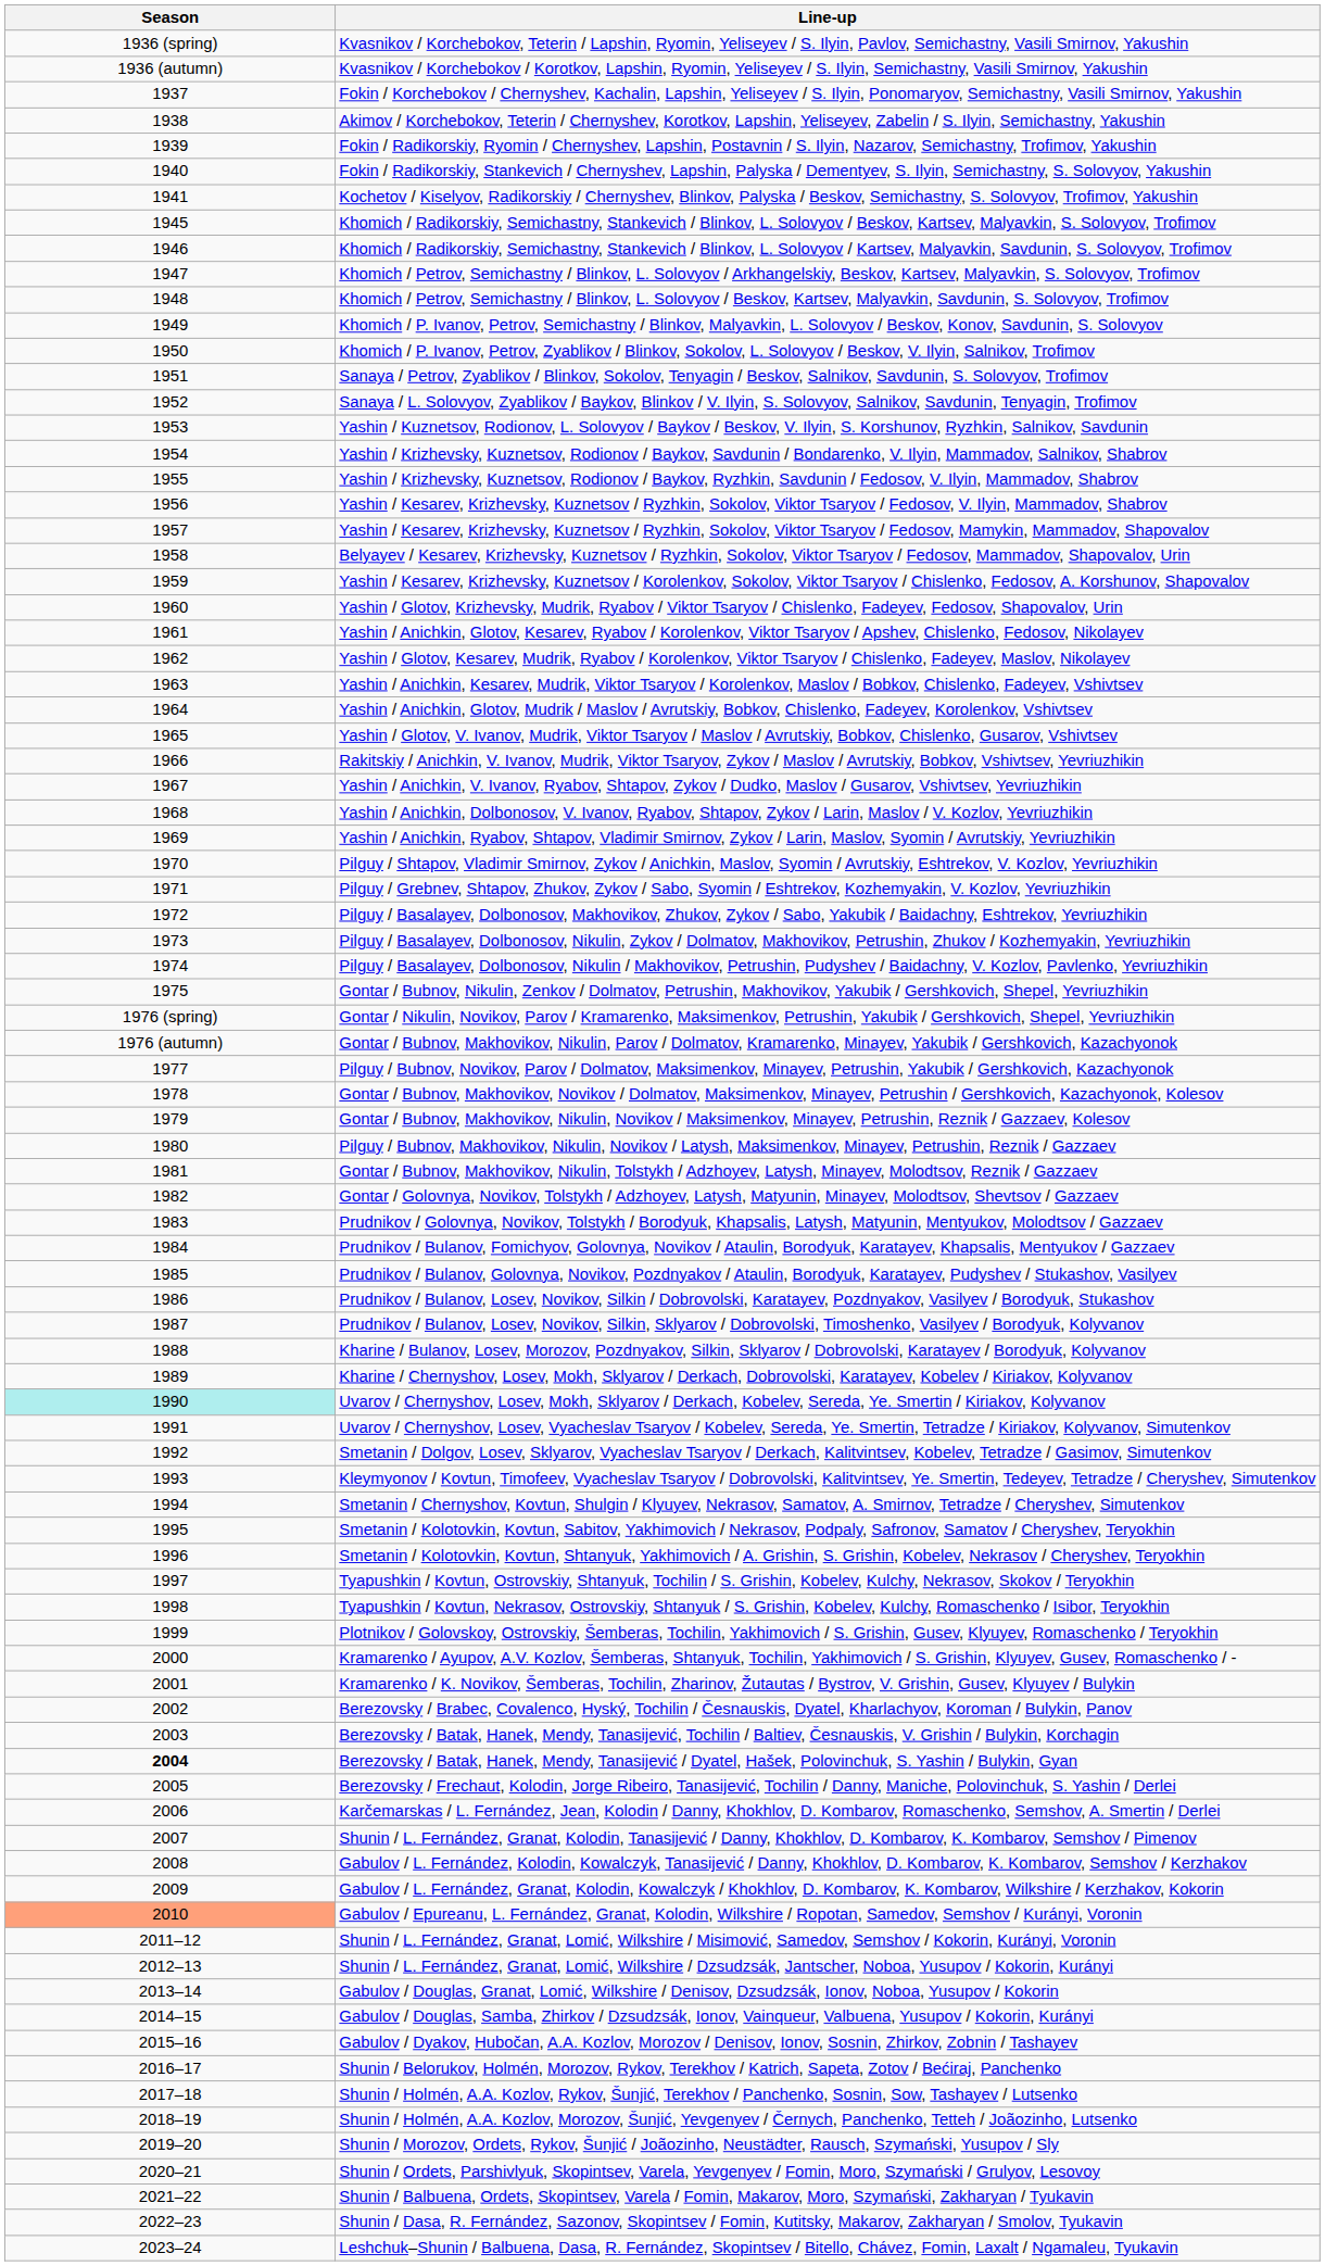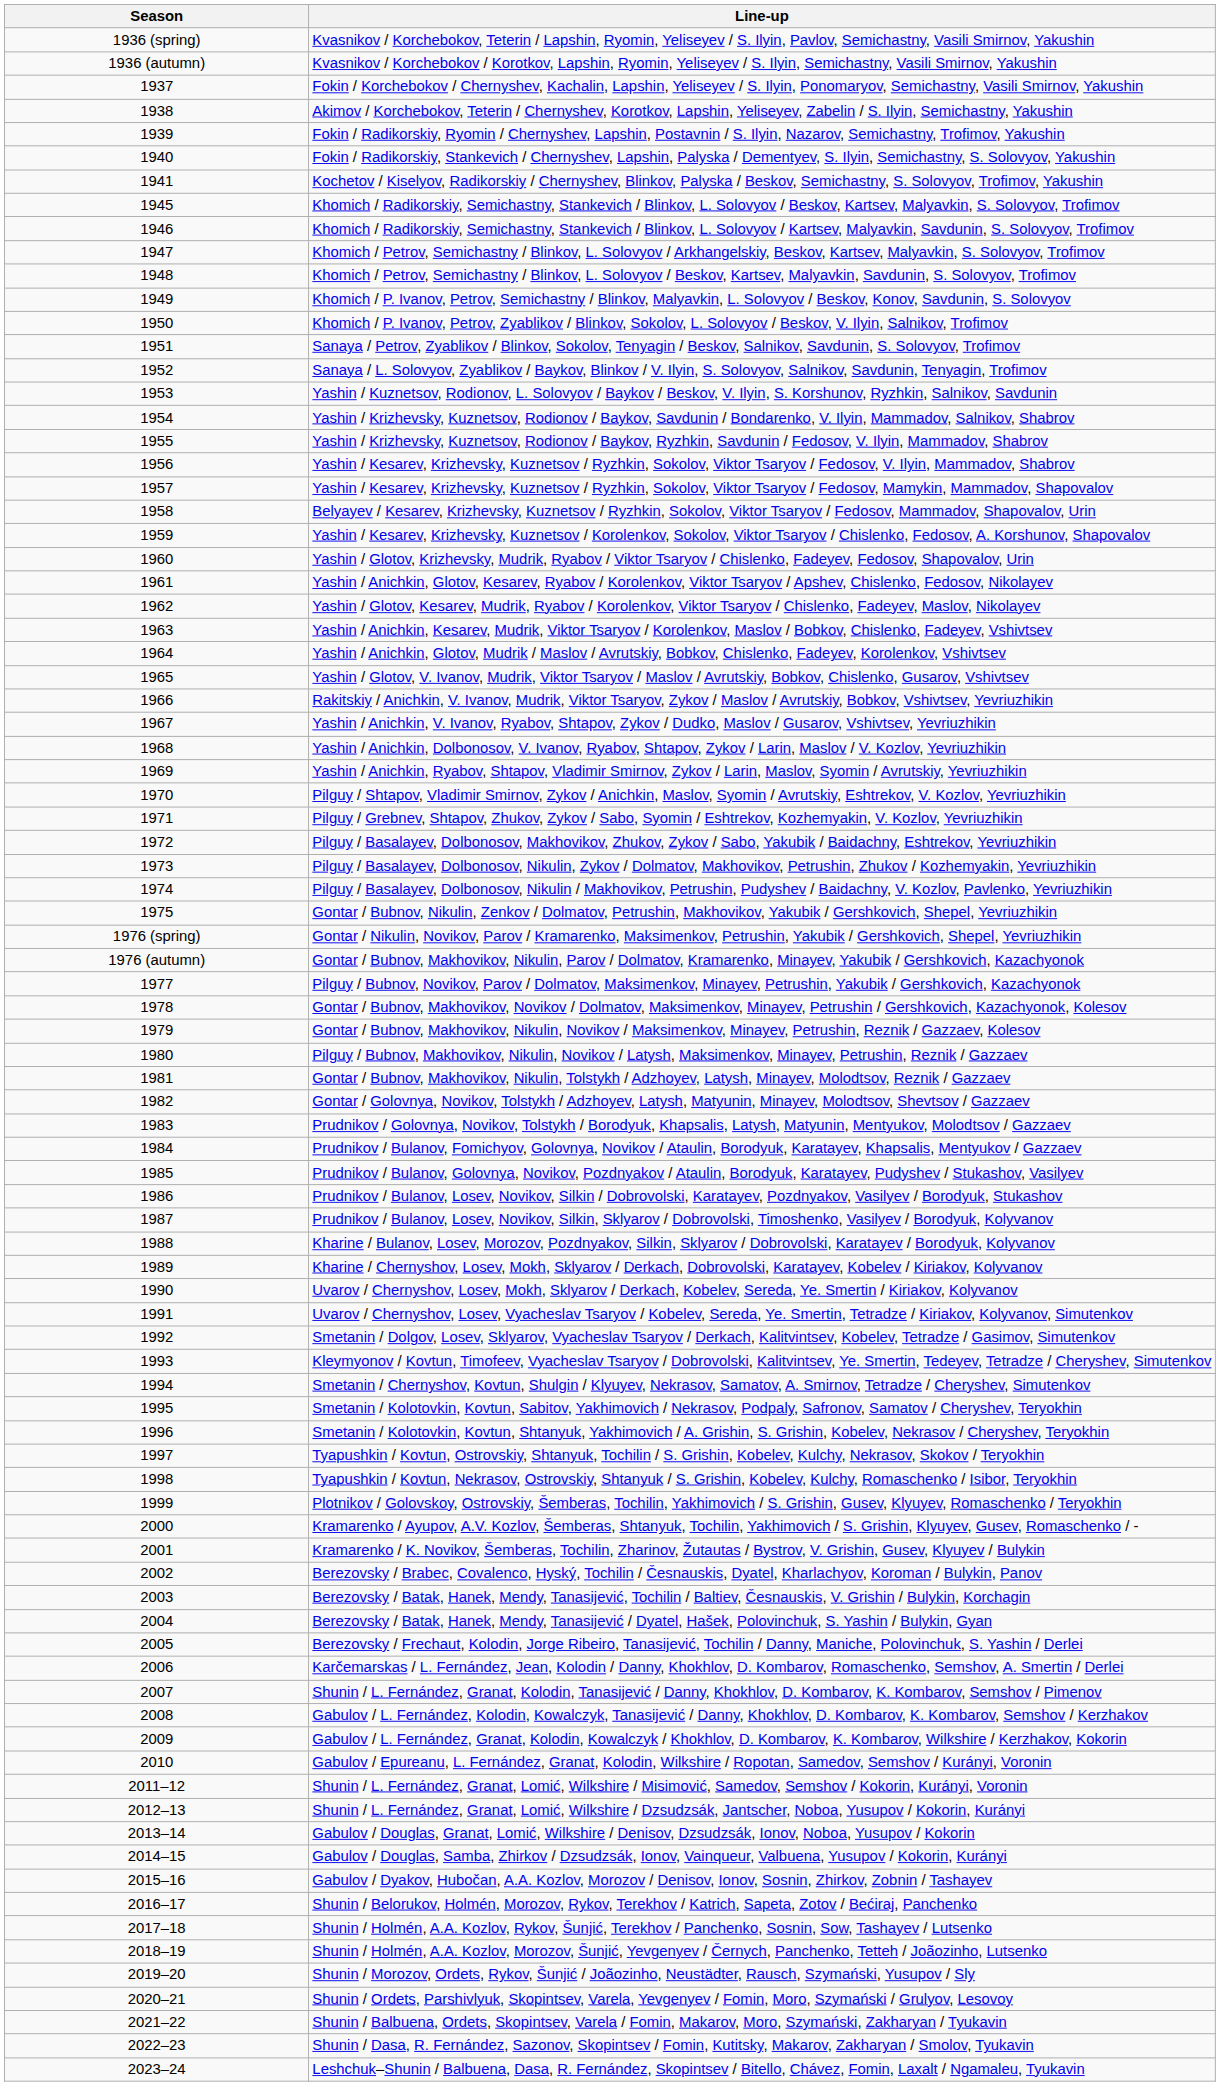row 55 | Season: paleturquoise background -> no background
row 69 | Season: bold -> normal
row 75 | Season: lightsalmon background -> no background
